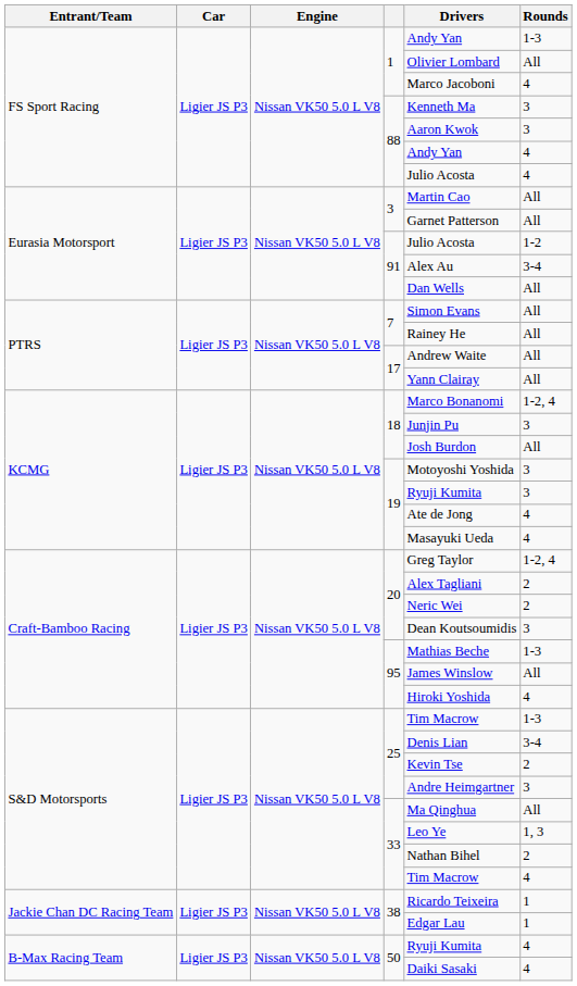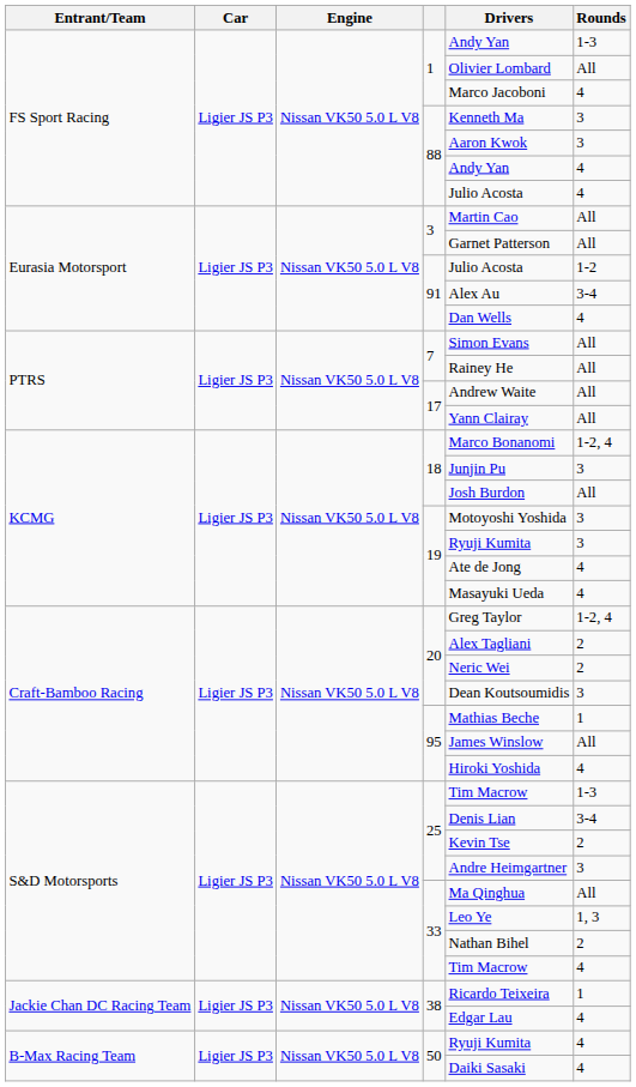row 13 | Rounds: All -> 4
row 29 | Rounds: 1-3 -> 1
row 41 | Rounds: 1 -> 4
